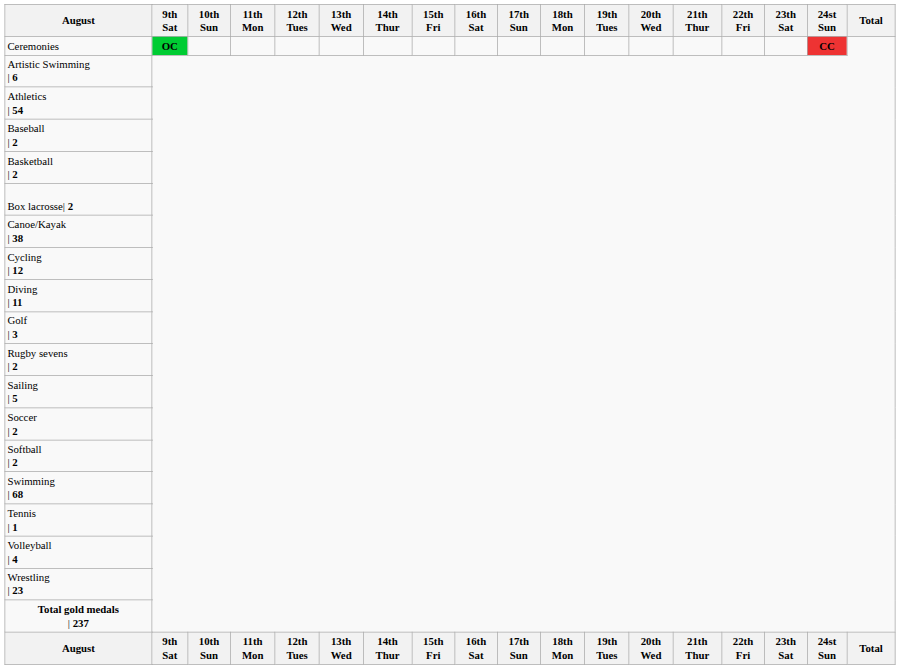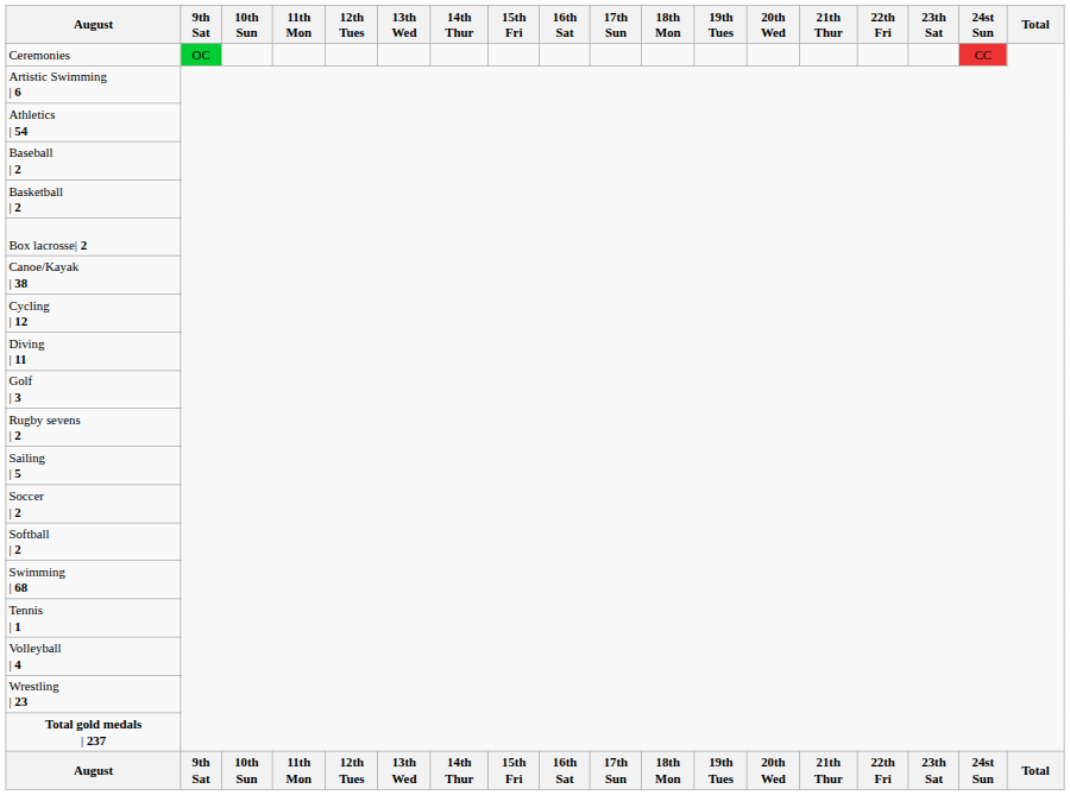Ceremonies | 9th Sat: bold -> normal
Ceremonies | 24st Sun: bold -> normal
